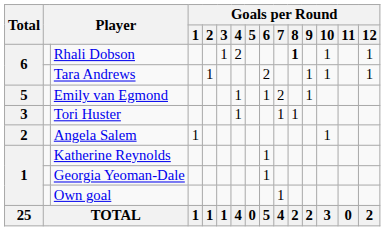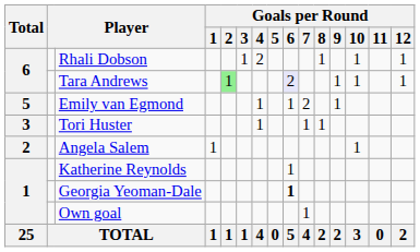Rhali Dobson | Goals per Round / 8: bold -> normal
Tara Andrews | Goals per Round / 2: no background -> lightgreen background
Tara Andrews | Goals per Round / 6: no background -> lavender background
Georgia Yeoman-Dale | Goals per Round / 6: normal -> bold
